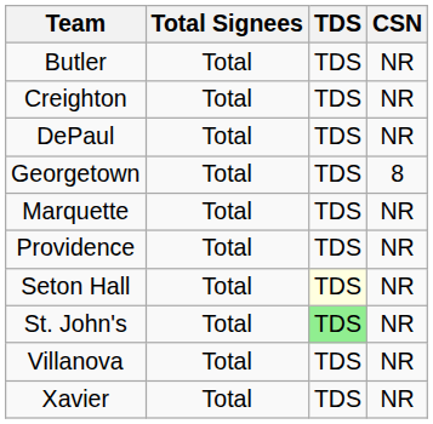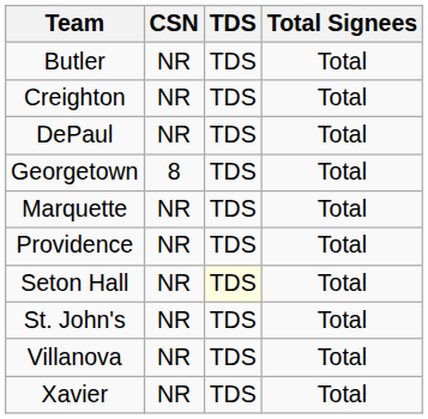columns swapped: CSN <-> Total Signees
St. John's | TDS: lightgreen background -> no background
